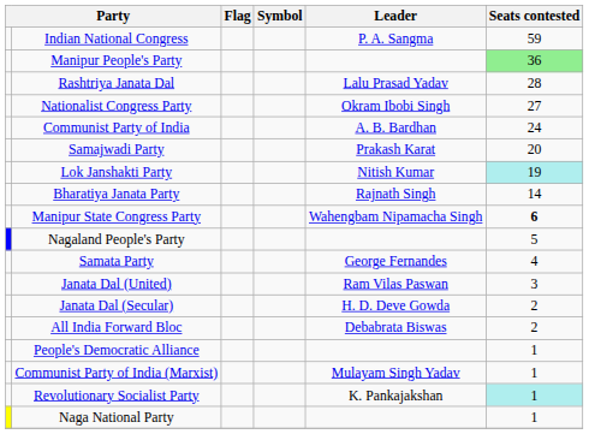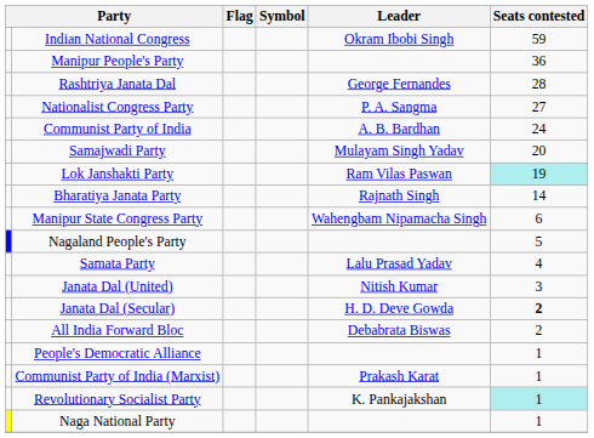Indian National Congress | Leader: P. A. Sangma -> Okram Ibobi Singh
Manipur People's Party | Seats contested: lightgreen background -> no background
Rashtriya Janata Dal | Leader: Lalu Prasad Yadav -> George Fernandes
Nationalist Congress Party | Leader: Okram Ibobi Singh -> P. A. Sangma
Samajwadi Party | Leader: Prakash Karat -> Mulayam Singh Yadav
Lok Janshakti Party | Leader: Nitish Kumar -> Ram Vilas Paswan
Manipur State Congress Party | Seats contested: bold -> normal
Samata Party | Leader: George Fernandes -> Lalu Prasad Yadav
Janata Dal (United) | Leader: Ram Vilas Paswan -> Nitish Kumar
Janata Dal (Secular) | Seats contested: normal -> bold
Communist Party of India (Marxist) | Leader: Mulayam Singh Yadav -> Prakash Karat
